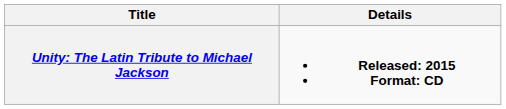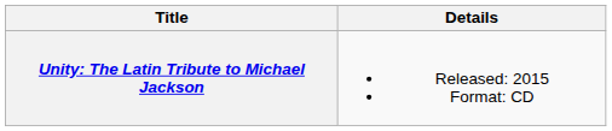Unity: The Latin Tribute to Michael Jackson | Details: bold -> normal
